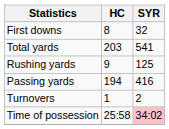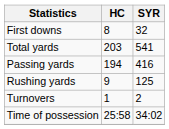rows swapped: Rushing yards <-> Passing yards
Time of possession | SYR: pink background -> no background
